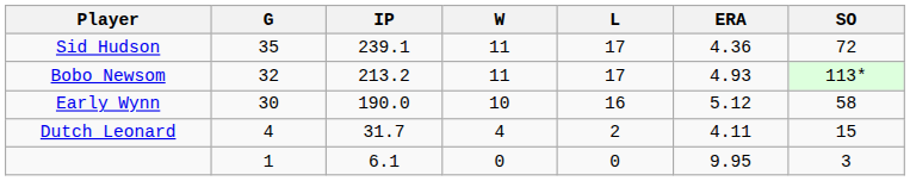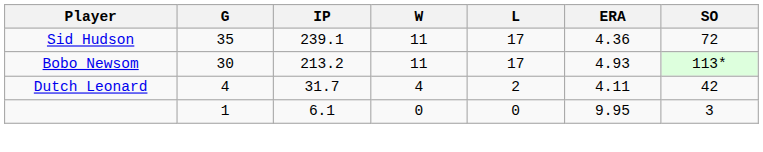Bobo Newsom | G: 32 -> 30
- row: Early Wynn | 30 | 190.0 | 10 | 16 | 5.12 | 58
Dutch Leonard | SO: 15 -> 42
